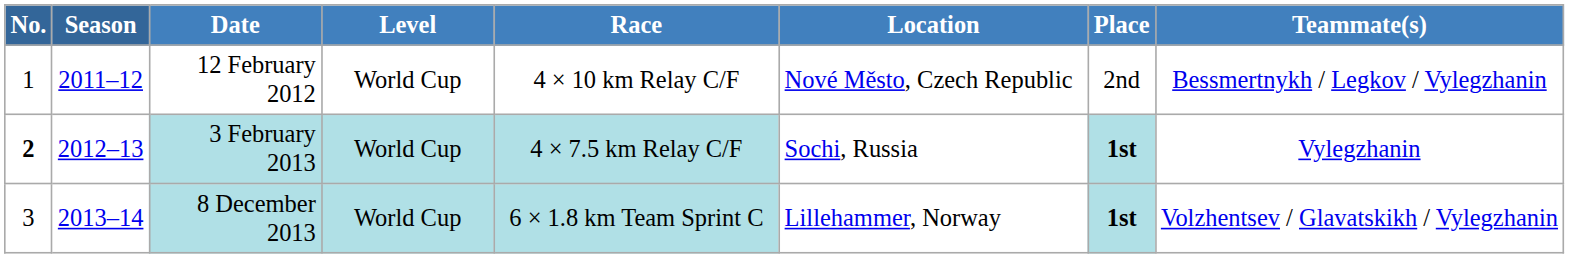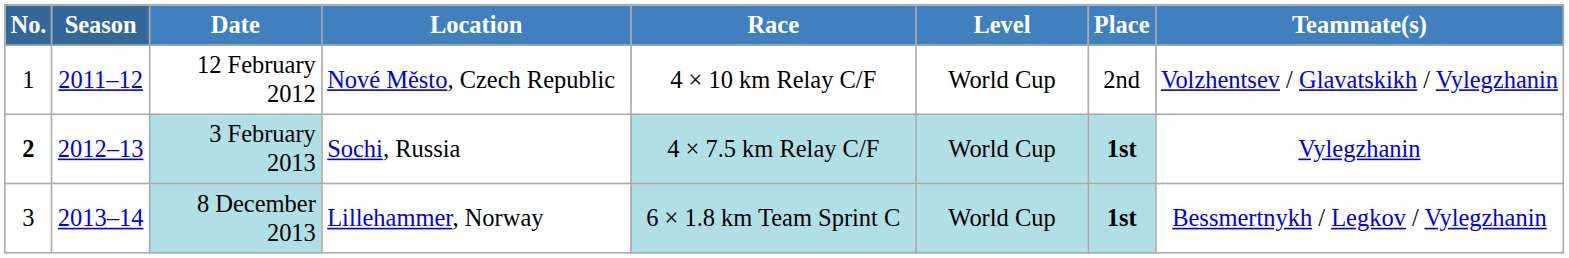columns swapped: Location <-> Level
12 February 2012 | Teammate(s): Bessmertnykh / Legkov / Vylegzhanin -> Volzhentsev / Glavatskikh / Vylegzhanin
8 December 2013 | Teammate(s): Volzhentsev / Glavatskikh / Vylegzhanin -> Bessmertnykh / Legkov / Vylegzhanin
